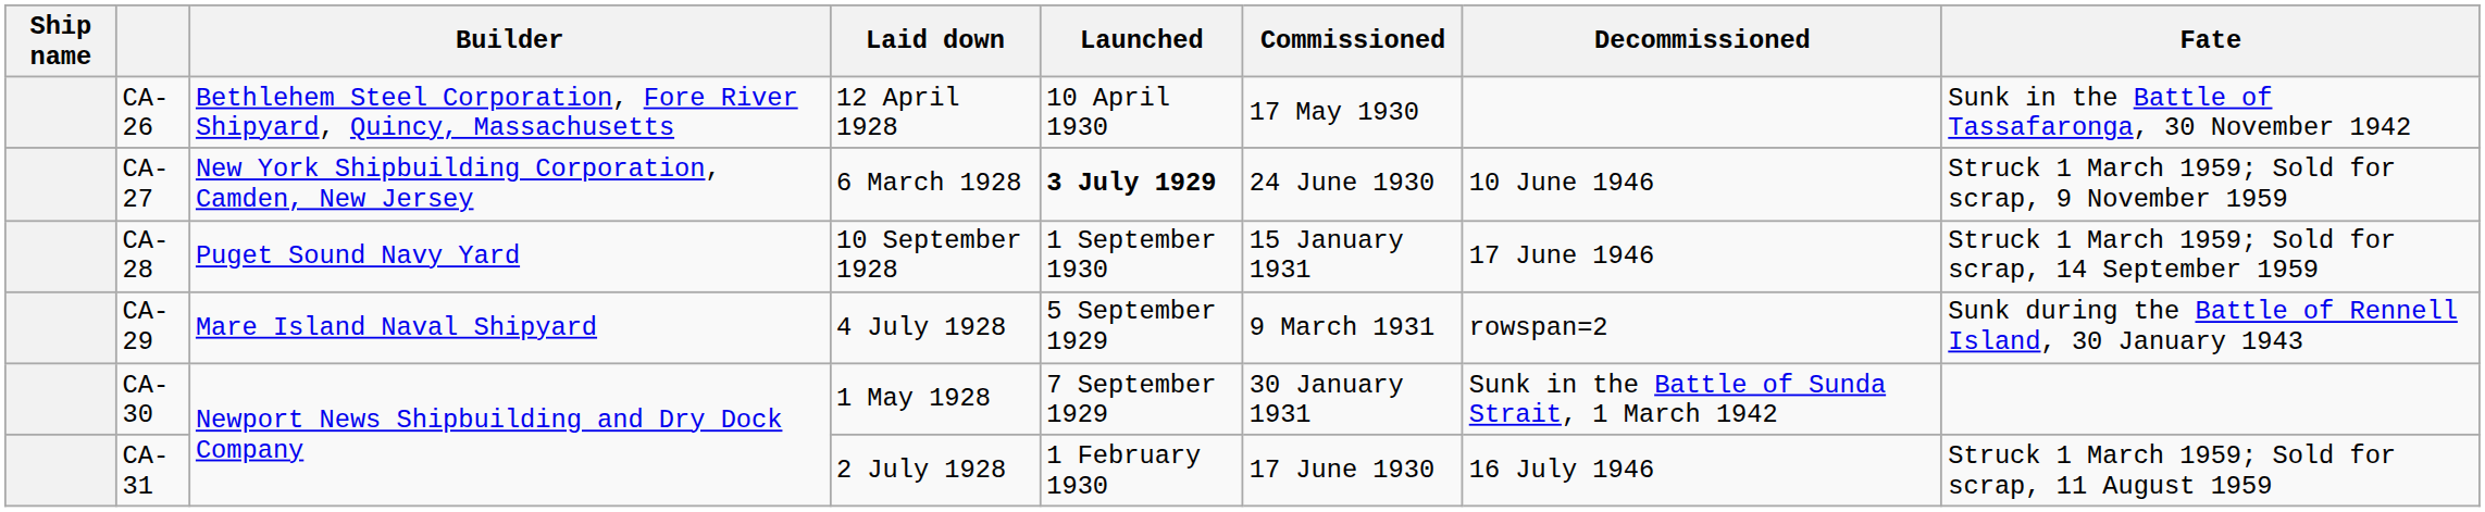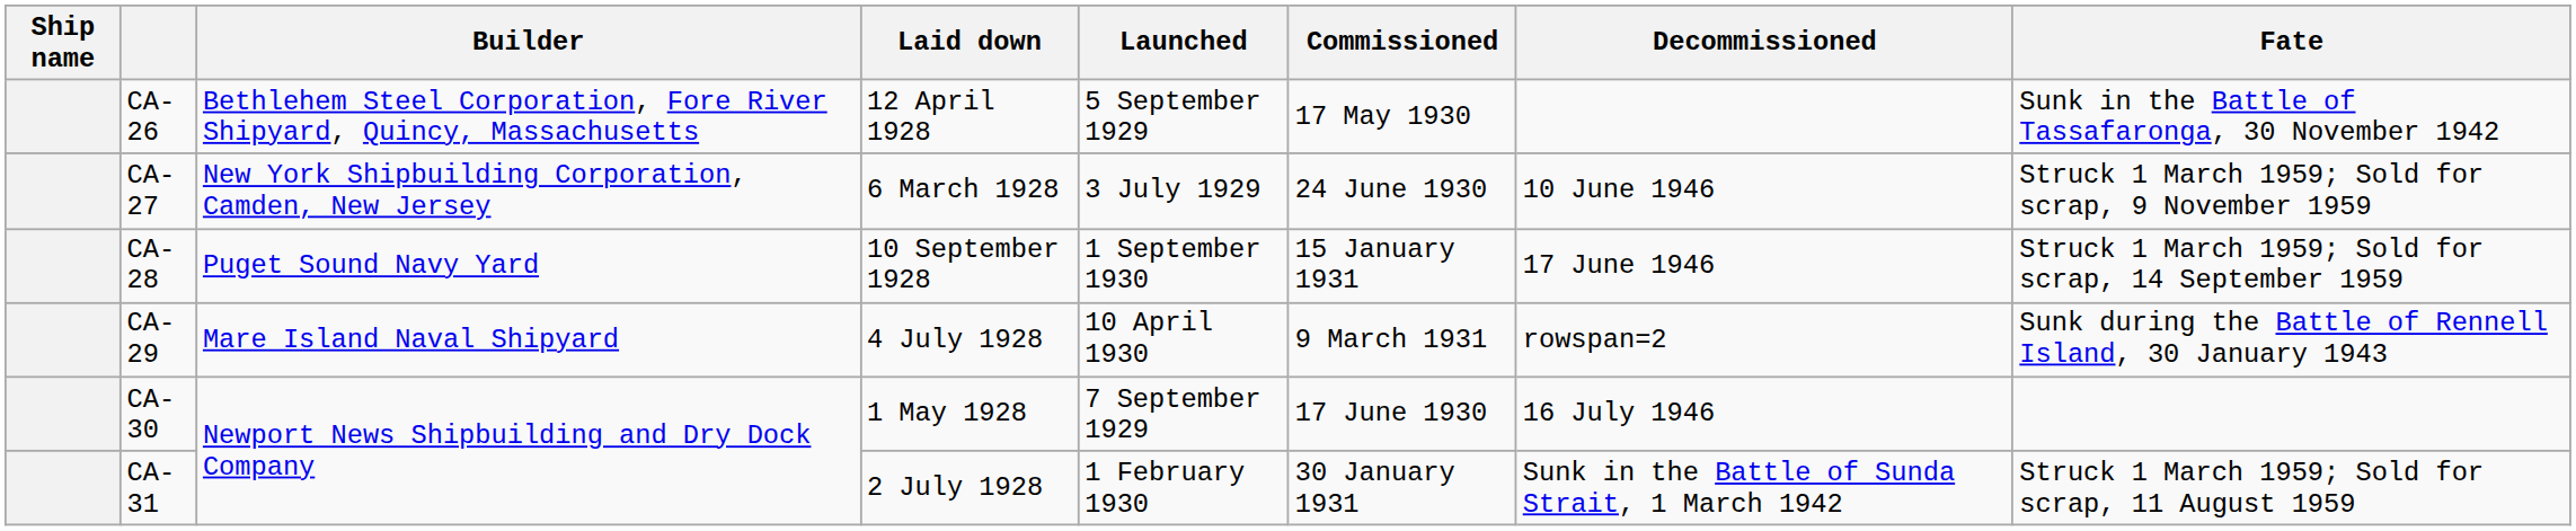CA-26 | Launched: 10 April 1930 -> 5 September 1929
CA-27 | Launched: bold -> normal
CA-29 | Launched: 5 September 1929 -> 10 April 1930
CA-30 | Commissioned: 30 January 1931 -> 17 June 1930
CA-30 | Decommissioned: Sunk in the Battle of Sunda Strait, 1 March 1942 -> 16 July 1946
CA-31 | Commissioned: 17 June 1930 -> 30 January 1931
CA-31 | Decommissioned: 16 July 1946 -> Sunk in the Battle of Sunda Strait, 1 March 1942
